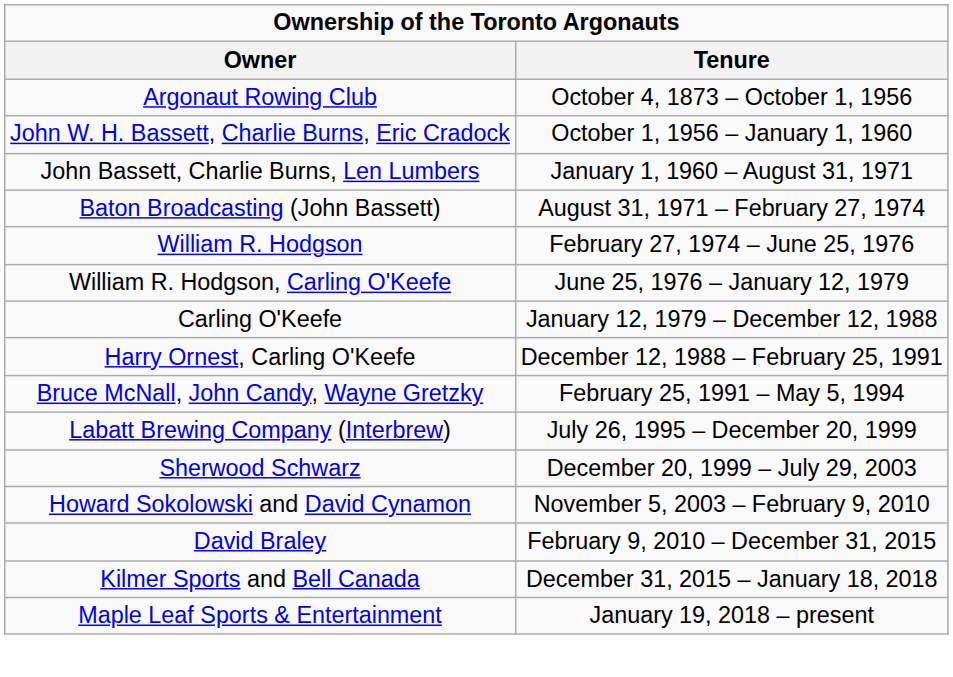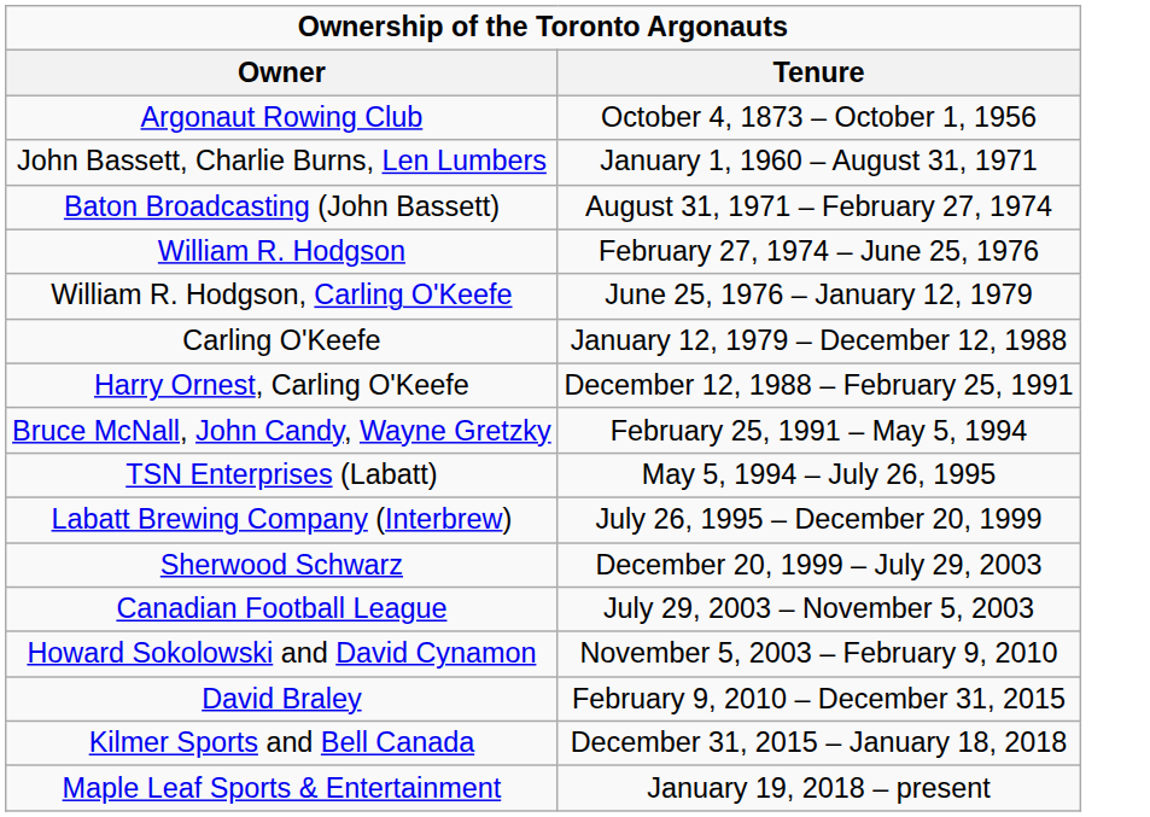- row: John W. H. Bassett, Charlie Burns, Eric Cradock | October 1, 1956 – January 1, 1960
+ row: TSN Enterprises (Labatt) | May 5, 1994 – July 26, 1995
+ row: Canadian Football League | July 29, 2003 – November 5, 2003
